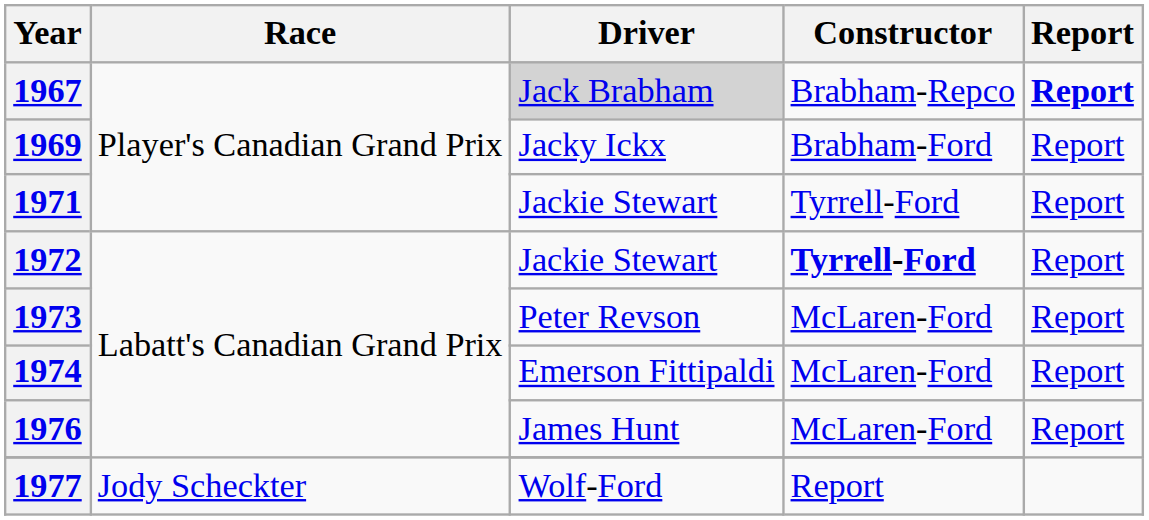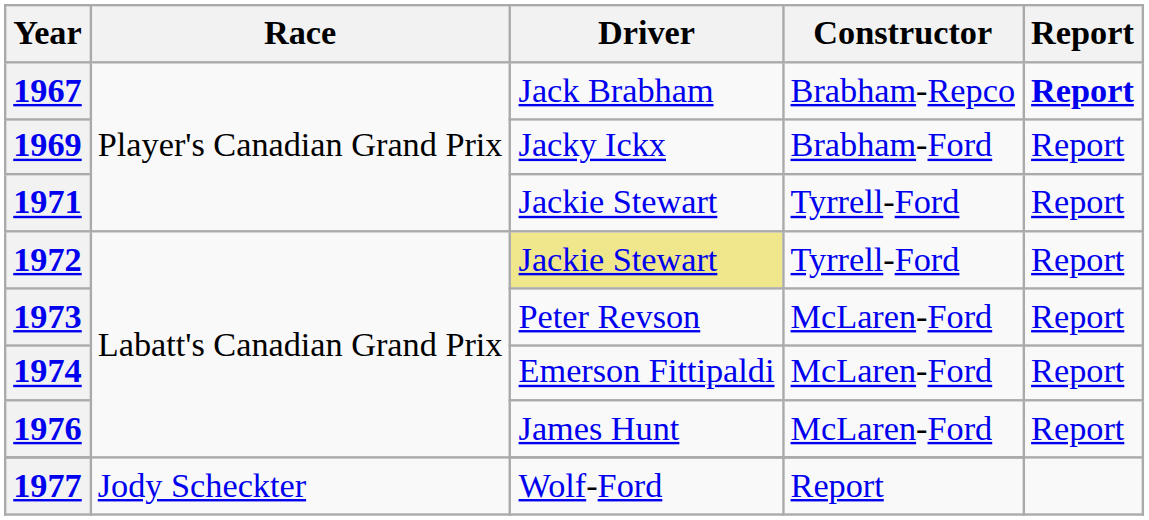1967 | Driver: lightgrey background -> no background
1972 | Driver: no background -> khaki background
1972 | Constructor: bold -> normal
